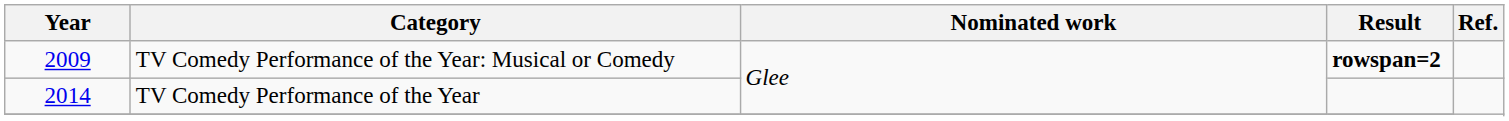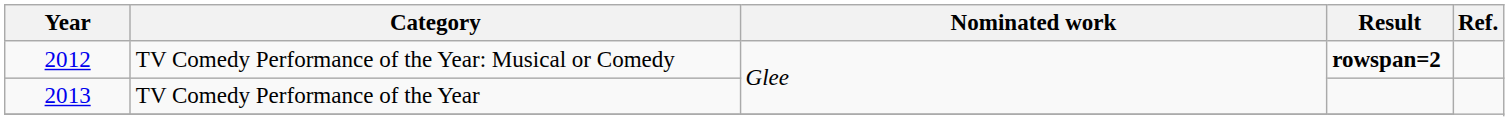TV Comedy Performance of the Year: Musical or Comedy | Year: 2009 -> 2012
TV Comedy Performance of the Year | Year: 2014 -> 2013
